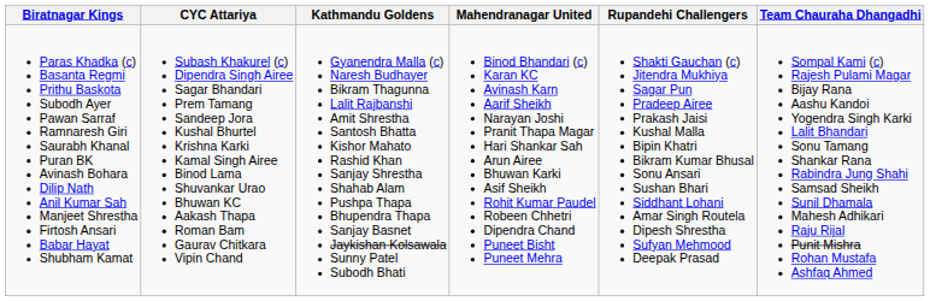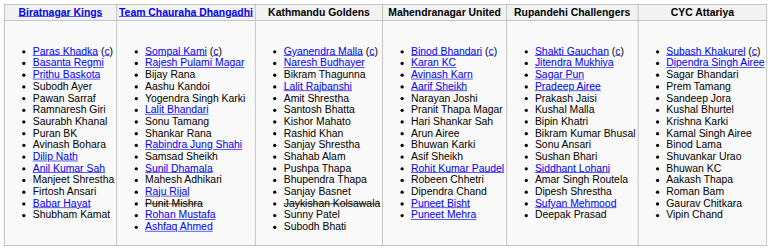columns swapped: CYC Attariya <-> Team Chauraha Dhangadhi
